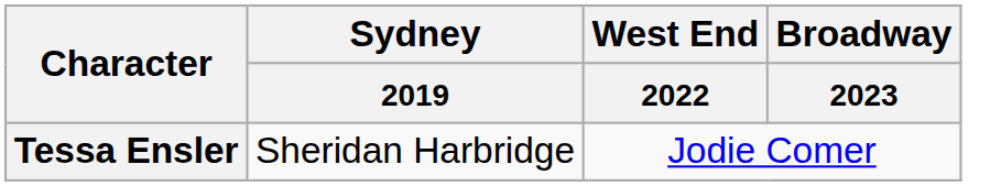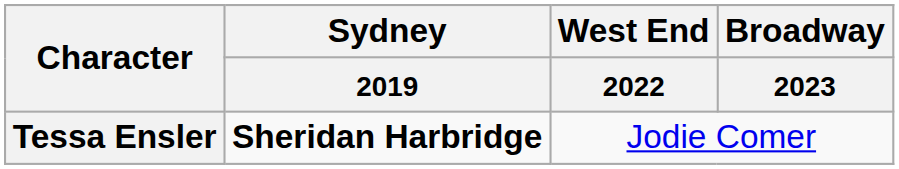Tessa Ensler | Sydney / 2019: normal -> bold
